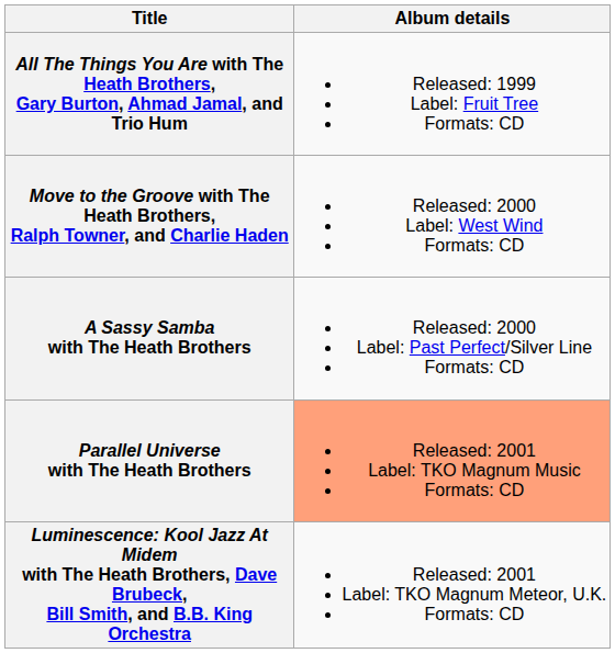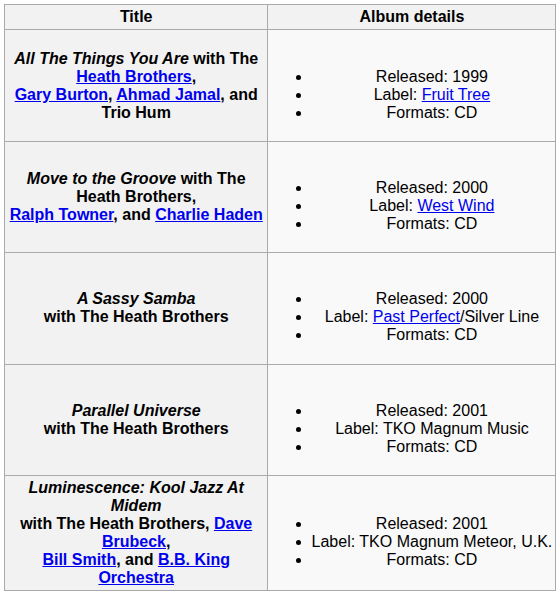Parallel Universe with The Heath Brothers | Album details: lightsalmon background -> no background
